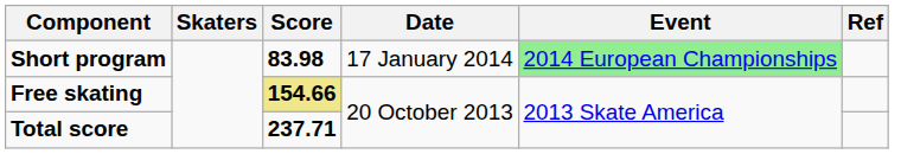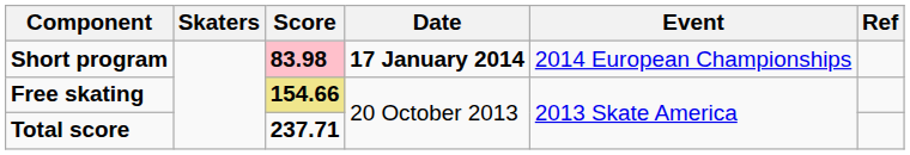Short program | Score: no background -> pink background
Short program | Date: normal -> bold
Short program | Event: lightgreen background -> no background
